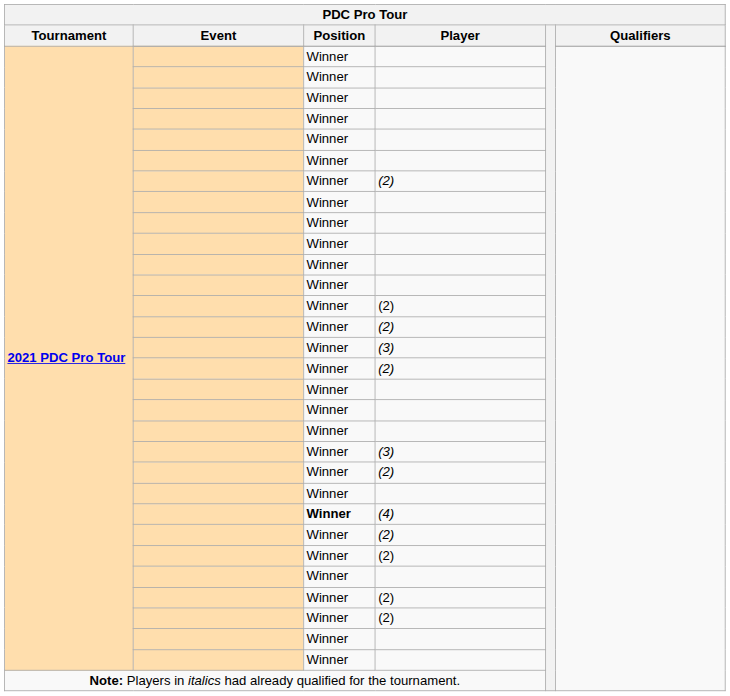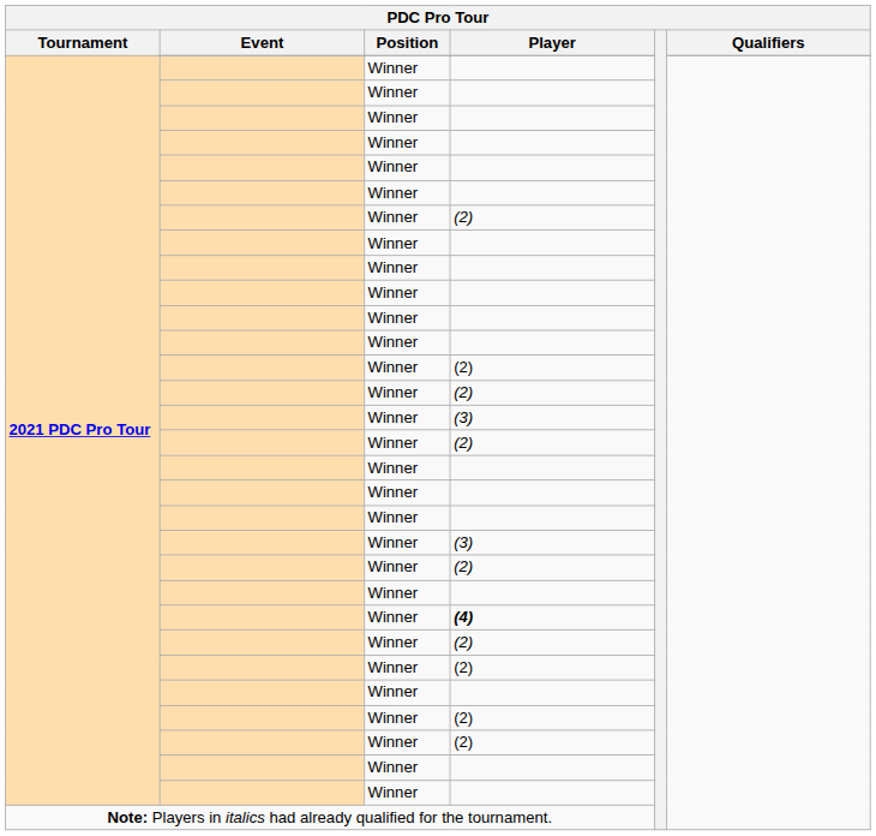(4) | Position: bold -> normal
(4) | Player: normal -> bold
